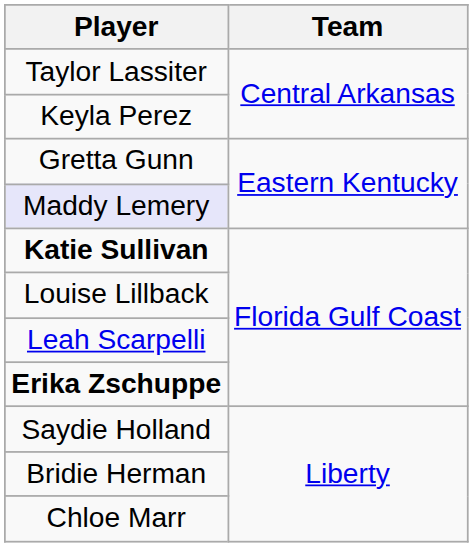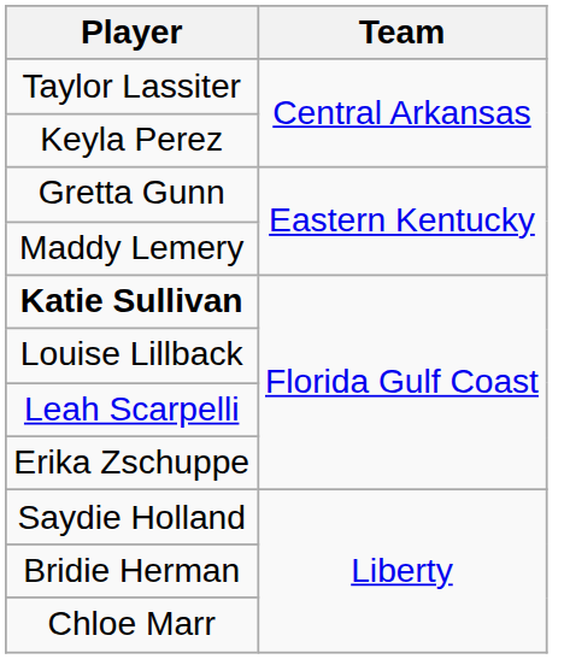Maddy Lemery | Player: lavender background -> no background
Erika Zschuppe | Player: bold -> normal
